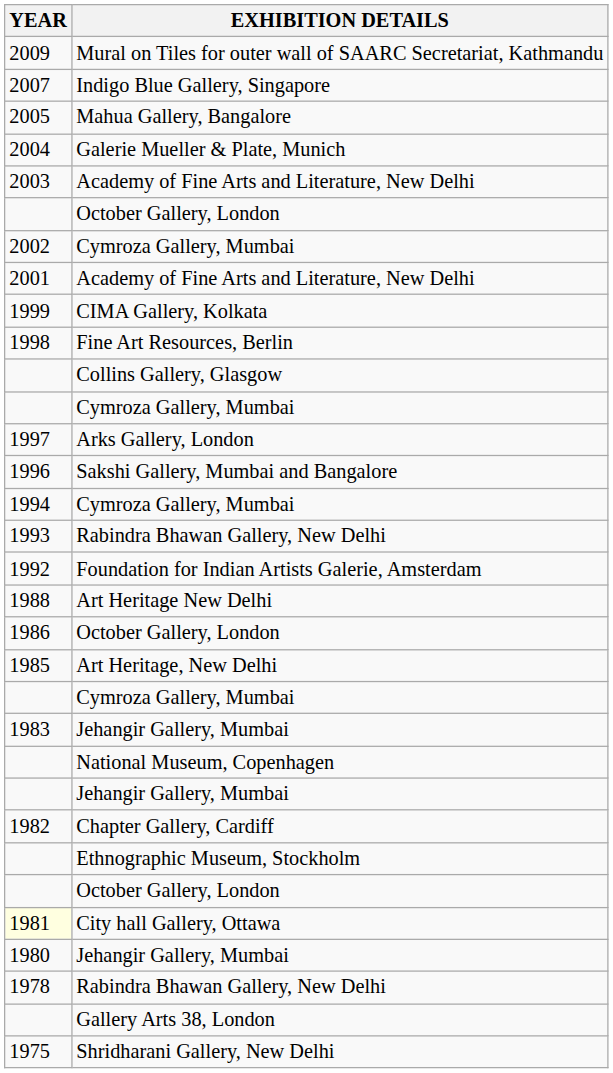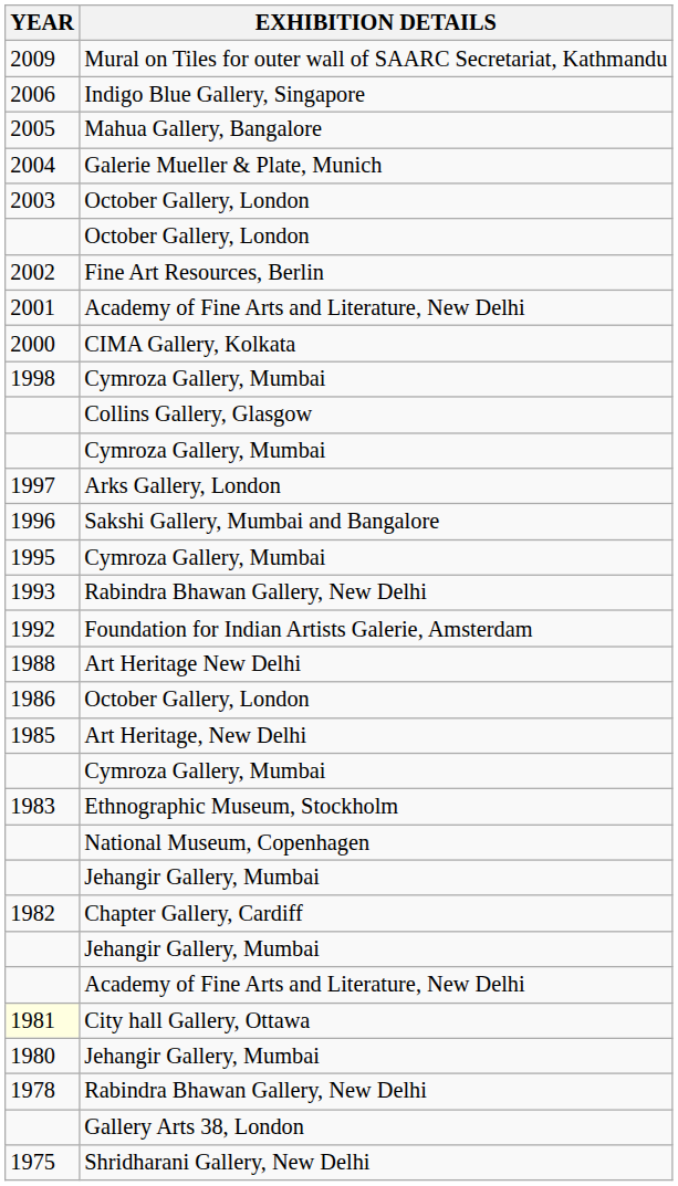row 3 | YEAR: 2007 -> 2006
row 6 | EXHIBITION DETAILS: Academy of Fine Arts and Literature, New Delhi -> October Gallery, London
row 8 | EXHIBITION DETAILS: Cymroza Gallery, Mumbai -> Fine Art Resources, Berlin
row 10 | YEAR: 1999 -> 2000
row 11 | EXHIBITION DETAILS: Fine Art Resources, Berlin -> Cymroza Gallery, Mumbai
row 16 | YEAR: 1994 -> 1995
row 23 | EXHIBITION DETAILS: Jehangir Gallery, Mumbai -> Ethnographic Museum, Stockholm
row 27 | EXHIBITION DETAILS: Ethnographic Museum, Stockholm -> Jehangir Gallery, Mumbai
row 28 | EXHIBITION DETAILS: October Gallery, London -> Academy of Fine Arts and Literature, New Delhi
